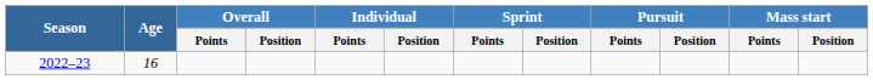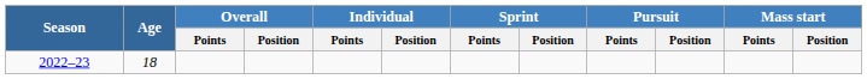2022–23 | Age: 16 -> 18
